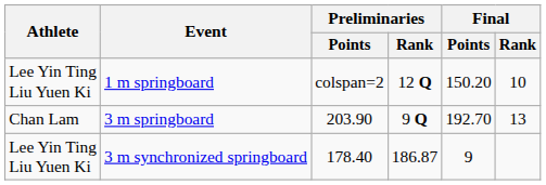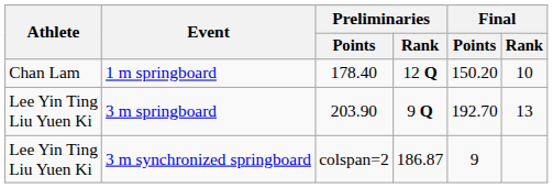1 m springboard | Athlete: Lee Yin Ting Liu Yuen Ki -> Chan Lam
1 m springboard | Preliminaries / Points: colspan=2 -> 178.40
3 m springboard | Athlete: Chan Lam -> Lee Yin Ting Liu Yuen Ki
3 m synchronized springboard | Preliminaries / Points: 178.40 -> colspan=2
